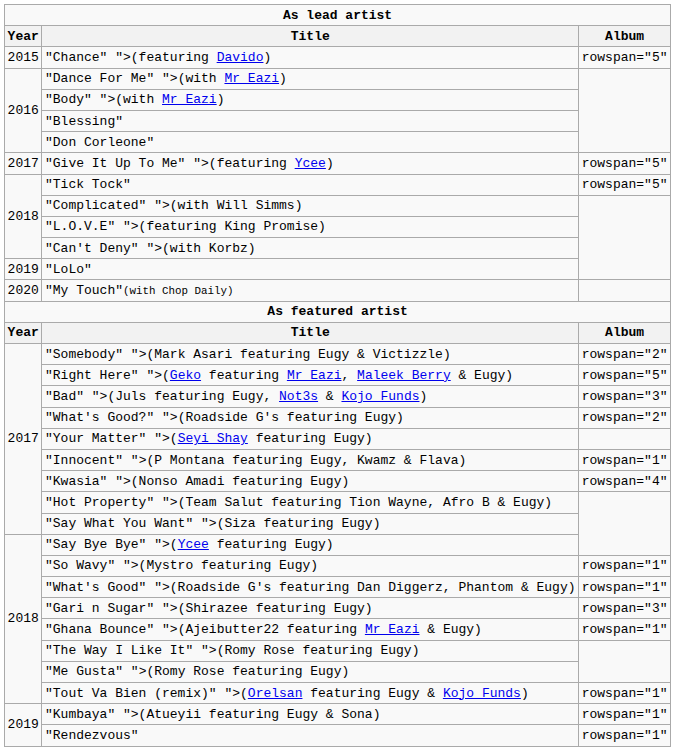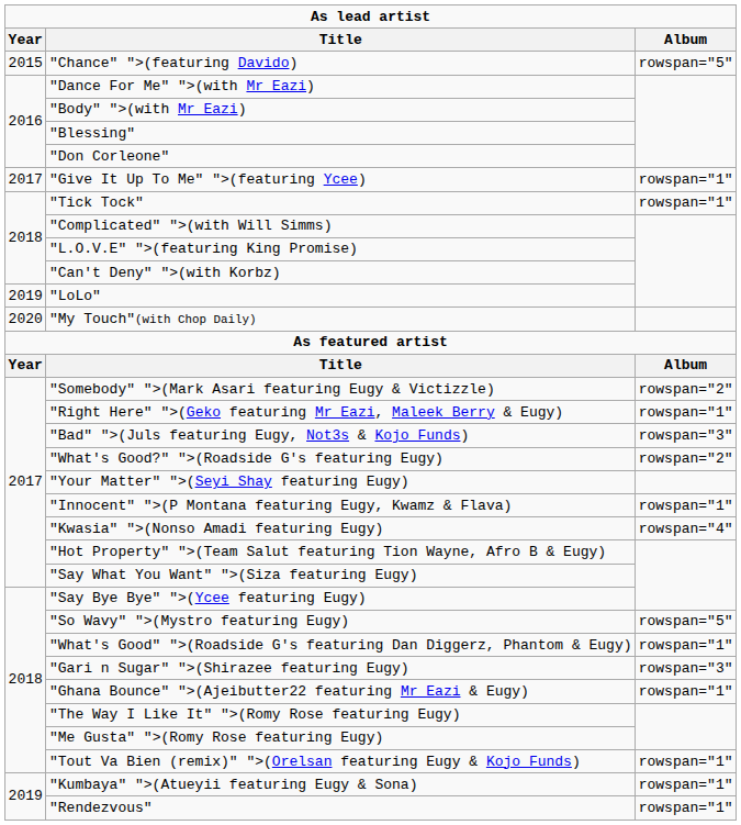"Give It Up To Me" ">(featuring Ycee) | Album: rowspan="5" -> rowspan="1"
"Tick Tock" | Album: rowspan="5" -> rowspan="1"
"Right Here" ">(Geko featuring Mr Eazi, Maleek Berry & Eugy) | Album: rowspan="5" -> rowspan="1"
"So Wavy" ">(Mystro featuring Eugy) | Album: rowspan="1" -> rowspan="5"
